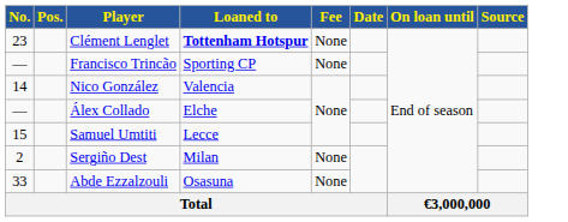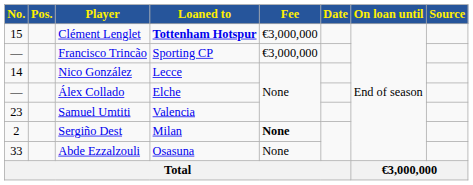Clément Lenglet | No.: 23 -> 15
Clément Lenglet | Fee: None -> €3,000,000
Francisco Trincão | Fee: None -> €3,000,000
Nico González | Loaned to: Valencia -> Lecce
Samuel Umtiti | No.: 15 -> 23
Samuel Umtiti | Loaned to: Lecce -> Valencia
Sergiño Dest | Fee: normal -> bold
